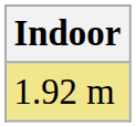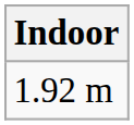row 2 | column 1: khaki background -> no background
